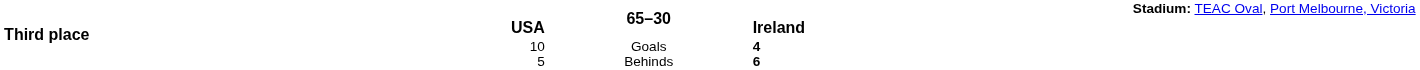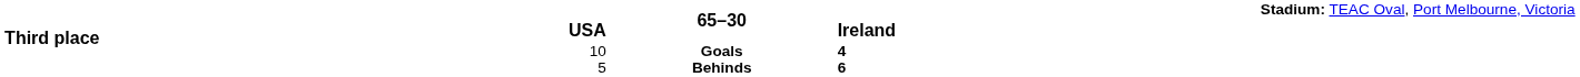10 5 | column 3: normal -> bold
